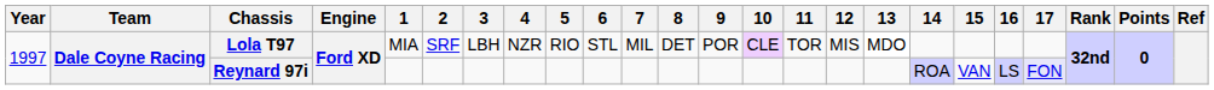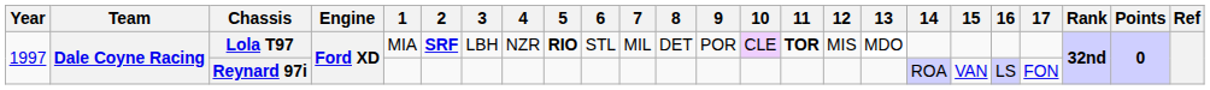Lola T97 | 2: normal -> bold
Lola T97 | 5: normal -> bold
Lola T97 | 11: normal -> bold
Reynard 97i | 17: lavender background -> no background
